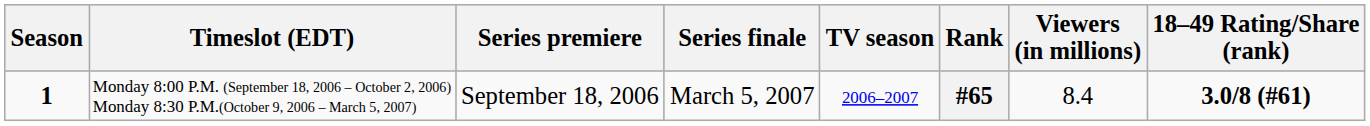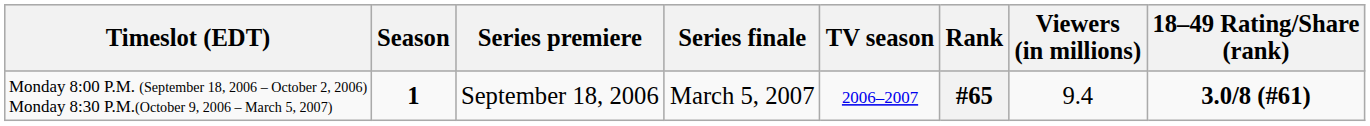columns swapped: Season <-> Timeslot (EDT)
row 2 | Viewers (in millions): 8.4 -> 9.4
